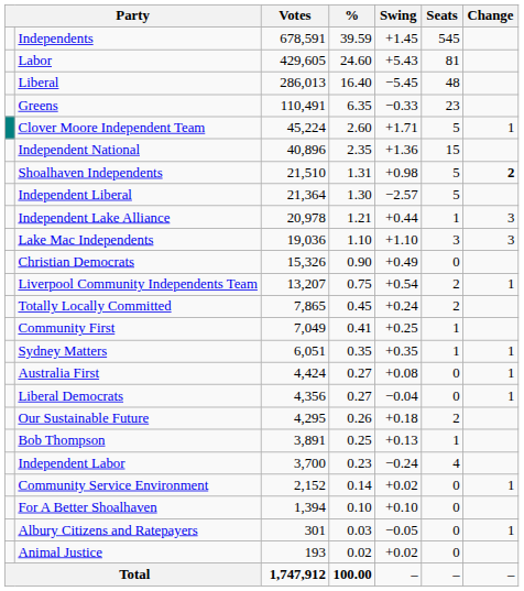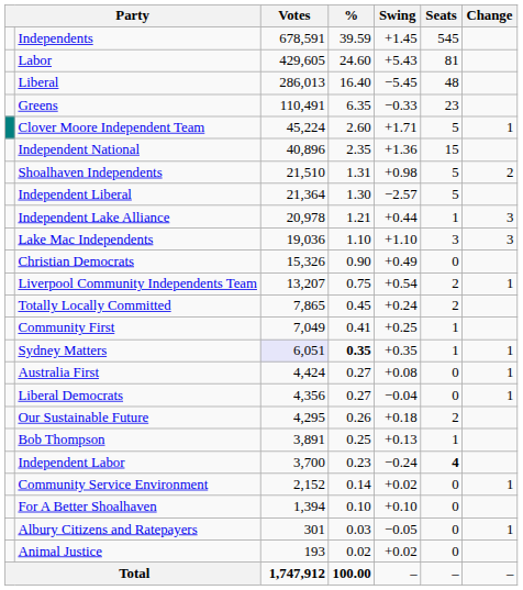Shoalhaven Independents | Change: bold -> normal
Sydney Matters | Votes: no background -> lavender background
Sydney Matters | %: normal -> bold
Independent Labor | Seats: normal -> bold
